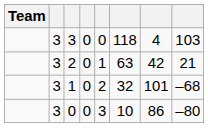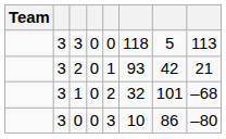row 2 | column 7: 4 -> 5
row 2 | column 8: 103 -> 113
row 3 | column 6: 63 -> 93
